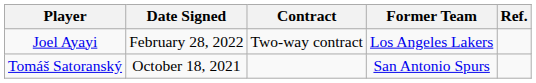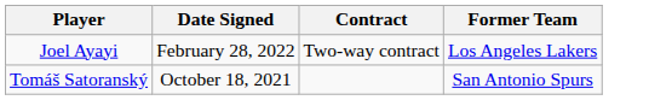- column: Ref.
